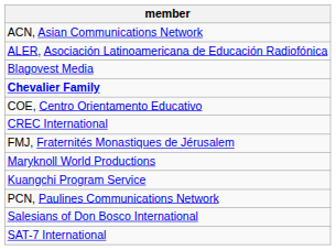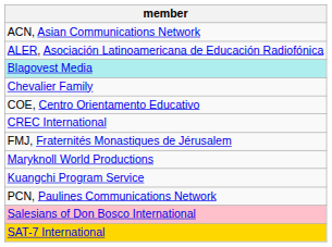row 4 | column 1: no background -> paleturquoise background
row 5 | column 1: bold -> normal
row 12 | column 1: no background -> pink background
row 13 | column 1: no background -> gold background
